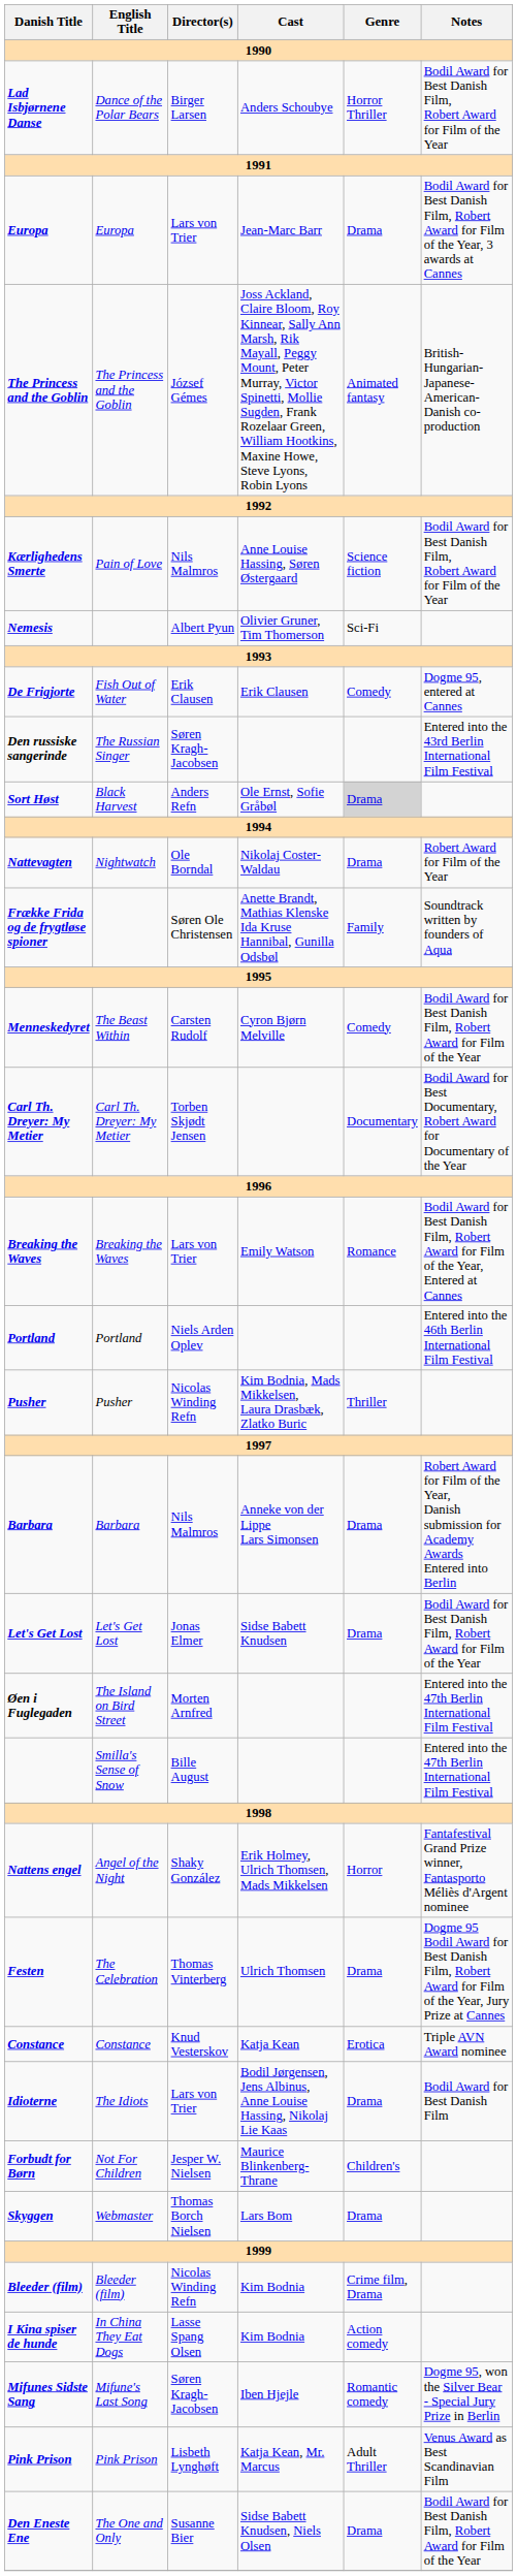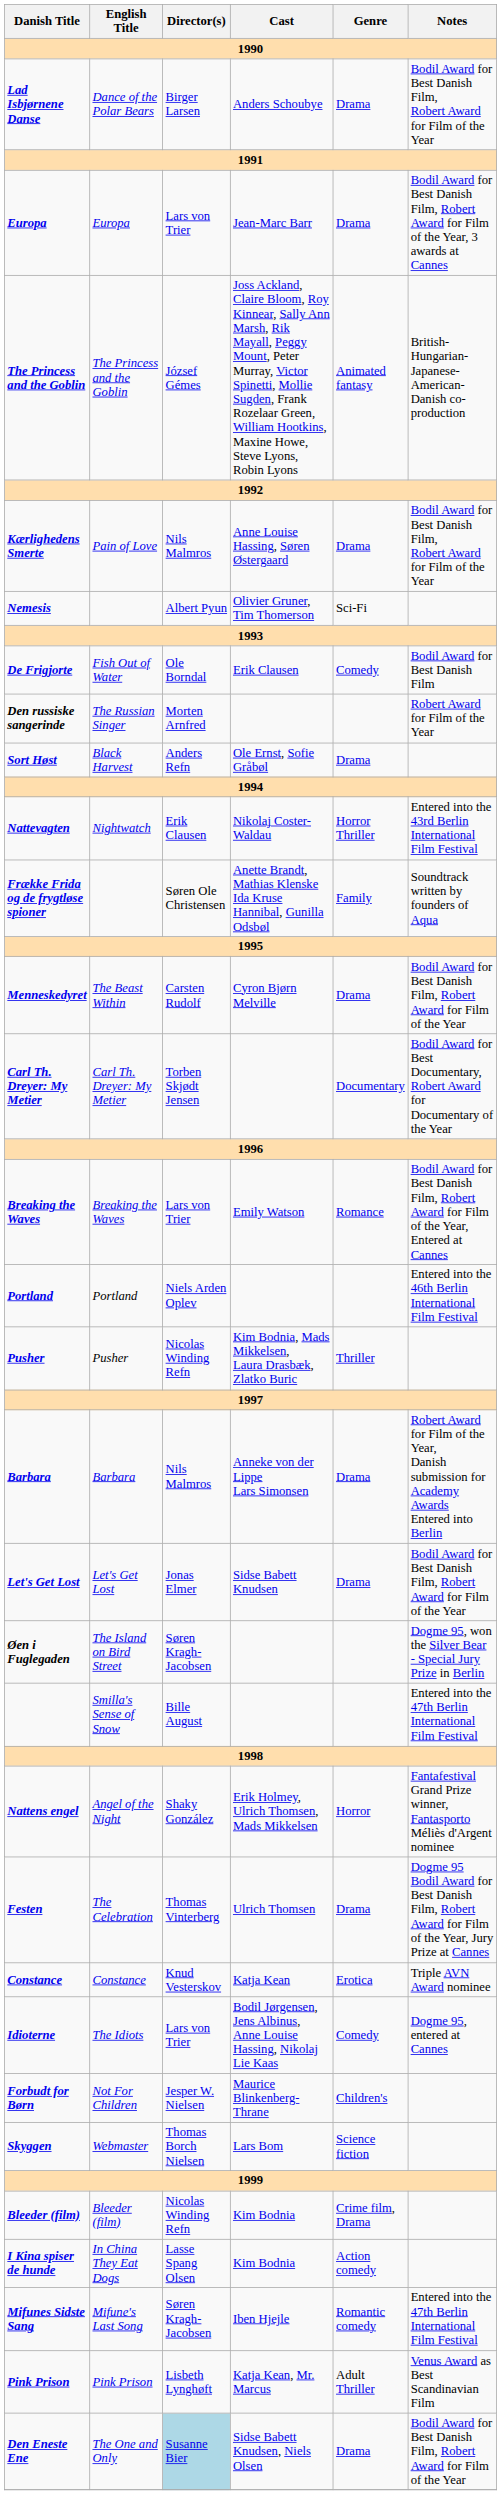Lad Isbjørnene Danse | Genre: Horror Thriller -> Drama
Kærlighedens Smerte | Genre: Science fiction -> Drama
De Frigjorte | Director(s): Erik Clausen -> Ole Borndal
De Frigjorte | Notes: Dogme 95, entered at Cannes -> Bodil Award for Best Danish Film
Den russiske sangerinde | Director(s): Søren Kragh-Jacobsen -> Morten Arnfred
Den russiske sangerinde | Notes: Entered into the 43rd Berlin International Film Festival -> Robert Award for Film of the Year
Sort Høst | Genre: lightgrey background -> no background
Nattevagten | Director(s): Ole Borndal -> Erik Clausen
Nattevagten | Genre: Drama -> Horror Thriller
Nattevagten | Notes: Robert Award for Film of the Year -> Entered into the 43rd Berlin International Film Festival
Menneskedyret | Genre: Comedy -> Drama
Øen i Fuglegaden | Director(s): Morten Arnfred -> Søren Kragh-Jacobsen
Øen i Fuglegaden | Notes: Entered into the 47th Berlin International Film Festival -> Dogme 95, won the Silver Bear - Special Jury Prize in Berlin
Idioterne | Genre: Drama -> Comedy
Idioterne | Notes: Bodil Award for Best Danish Film -> Dogme 95, entered at Cannes
Skyggen | Genre: Drama -> Science fiction
Mifunes Sidste Sang | Notes: Dogme 95, won the Silver Bear - Special Jury Prize in Berlin -> Entered into the 47th Berlin International Film Festival
Den Eneste Ene | Director(s): no background -> lightblue background
